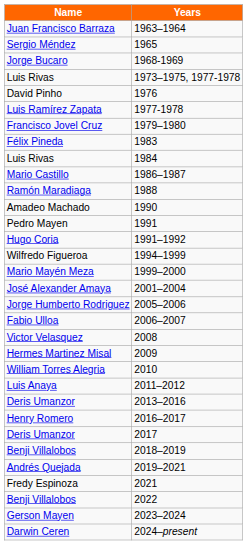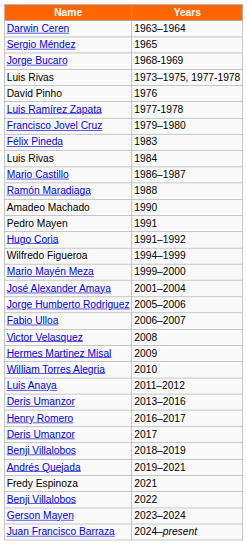row 2 | Name: Juan Francisco Barraza -> Darwin Ceren
row 33 | Name: Darwin Ceren -> Juan Francisco Barraza
